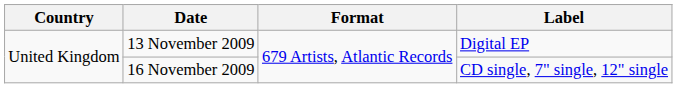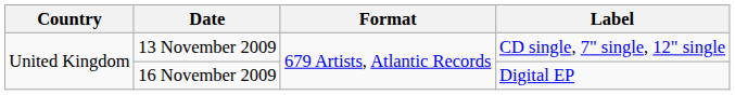13 November 2009 | Label: Digital EP -> CD single, 7" single, 12" single
16 November 2009 | Label: CD single, 7" single, 12" single -> Digital EP
